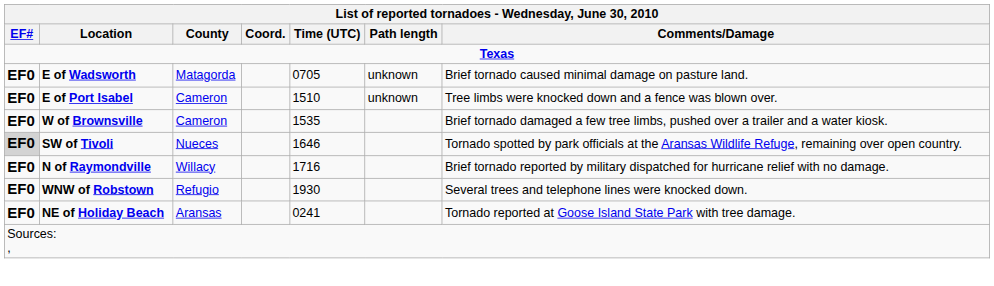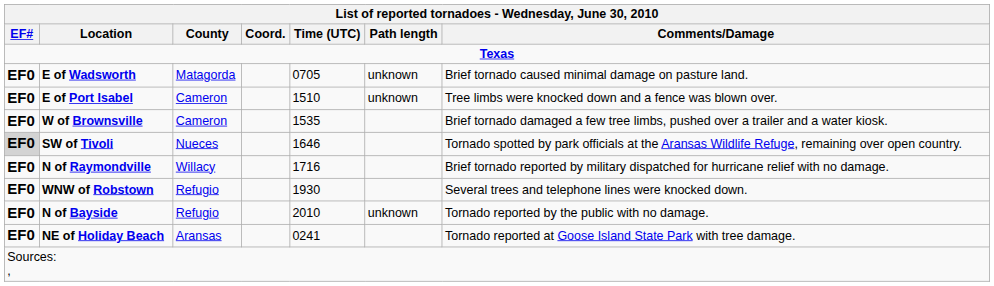+ row: EF0 | N of Bayside | Refugio | 2010 | unknown | Tornado reported by the public with no damage.
